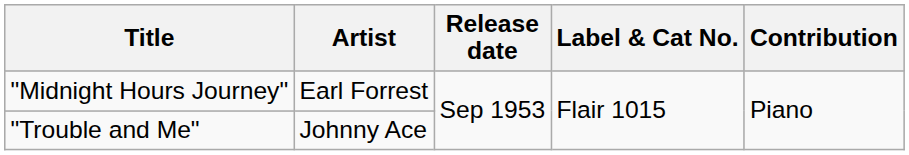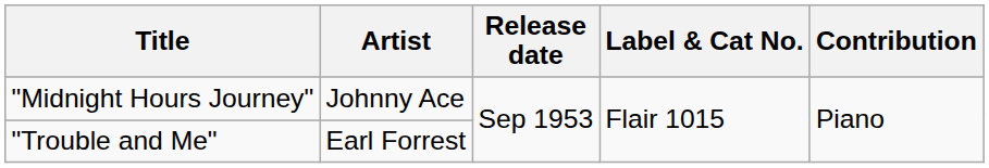"Midnight Hours Journey" | Artist: Earl Forrest -> Johnny Ace
"Trouble and Me" | Artist: Johnny Ace -> Earl Forrest
